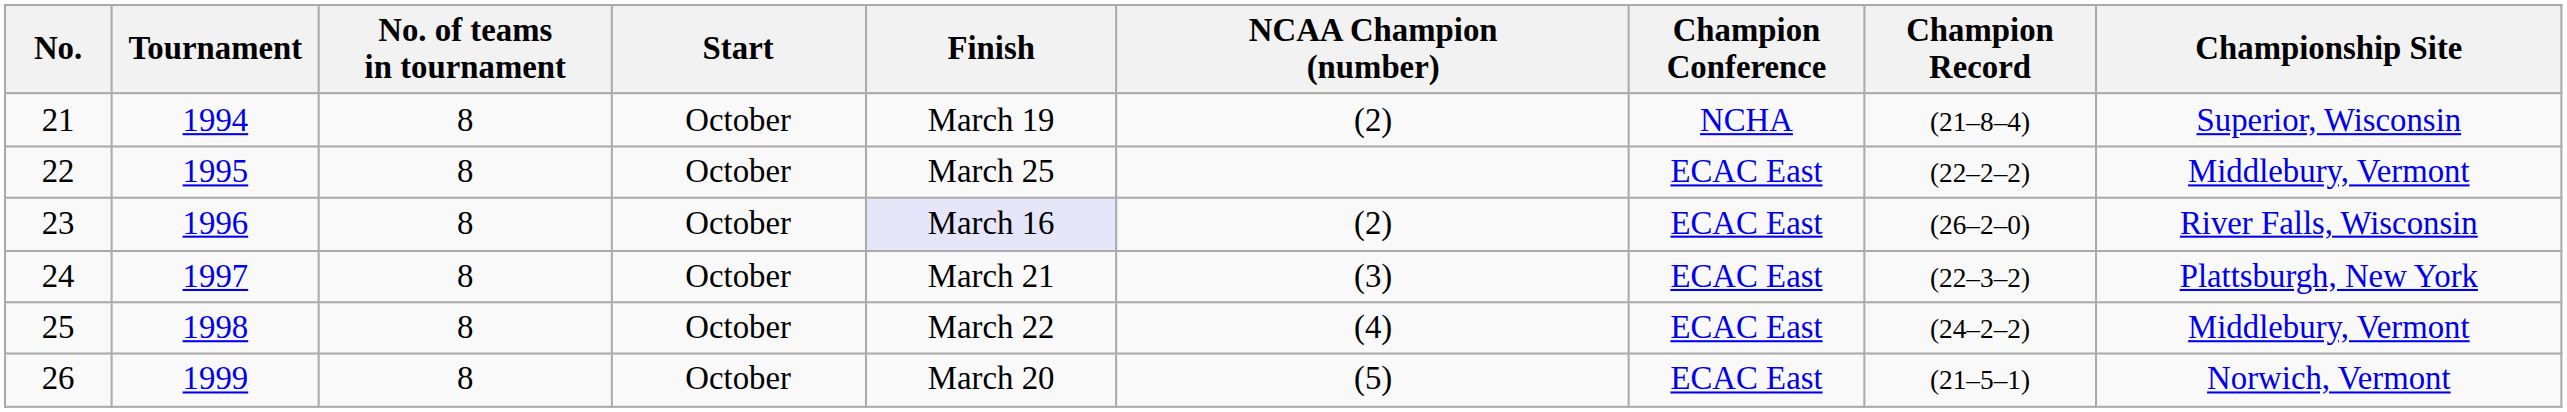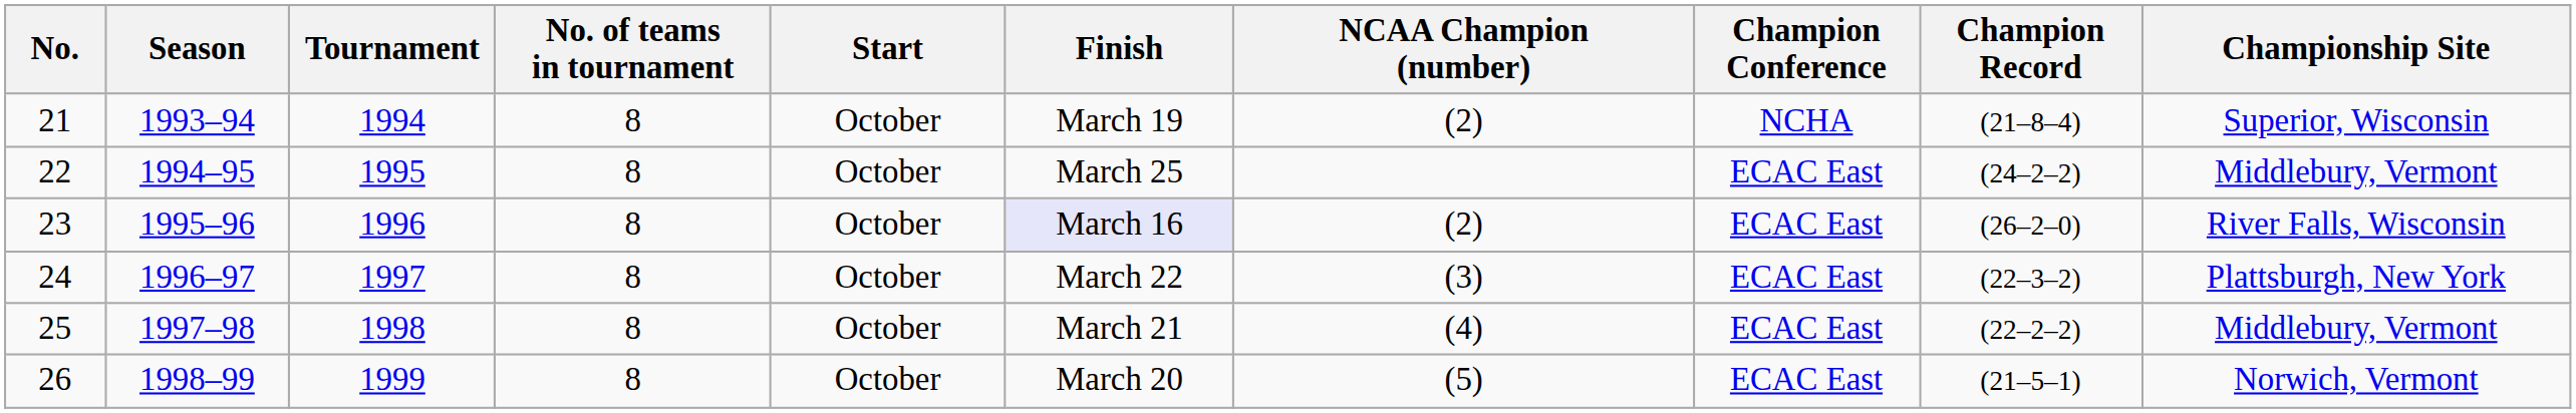+ column: Season | 1993–94 | 1994–95 | 1995–96 | 1996–97 | 1997–98 | 1998–99
22 | Champion Record: (22–2–2) -> (24–2–2)
24 | Finish: March 21 -> March 22
25 | Finish: March 22 -> March 21
25 | Champion Record: (24–2–2) -> (22–2–2)
